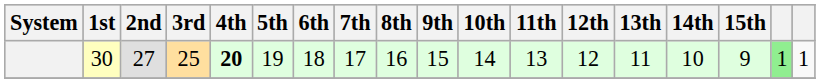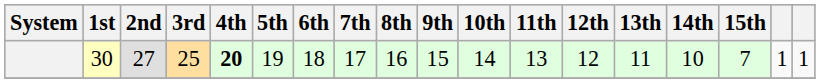row 2 | 15th: 9 -> 7
row 2 | column 17: lightgreen background -> no background
